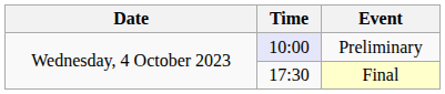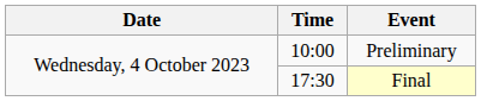Preliminary | Time: lavender background -> no background
